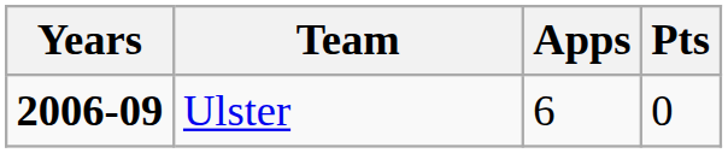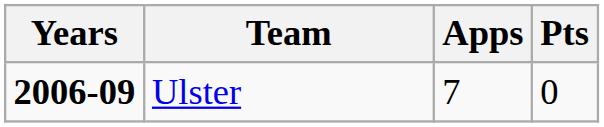Ulster | Apps: 6 -> 7
